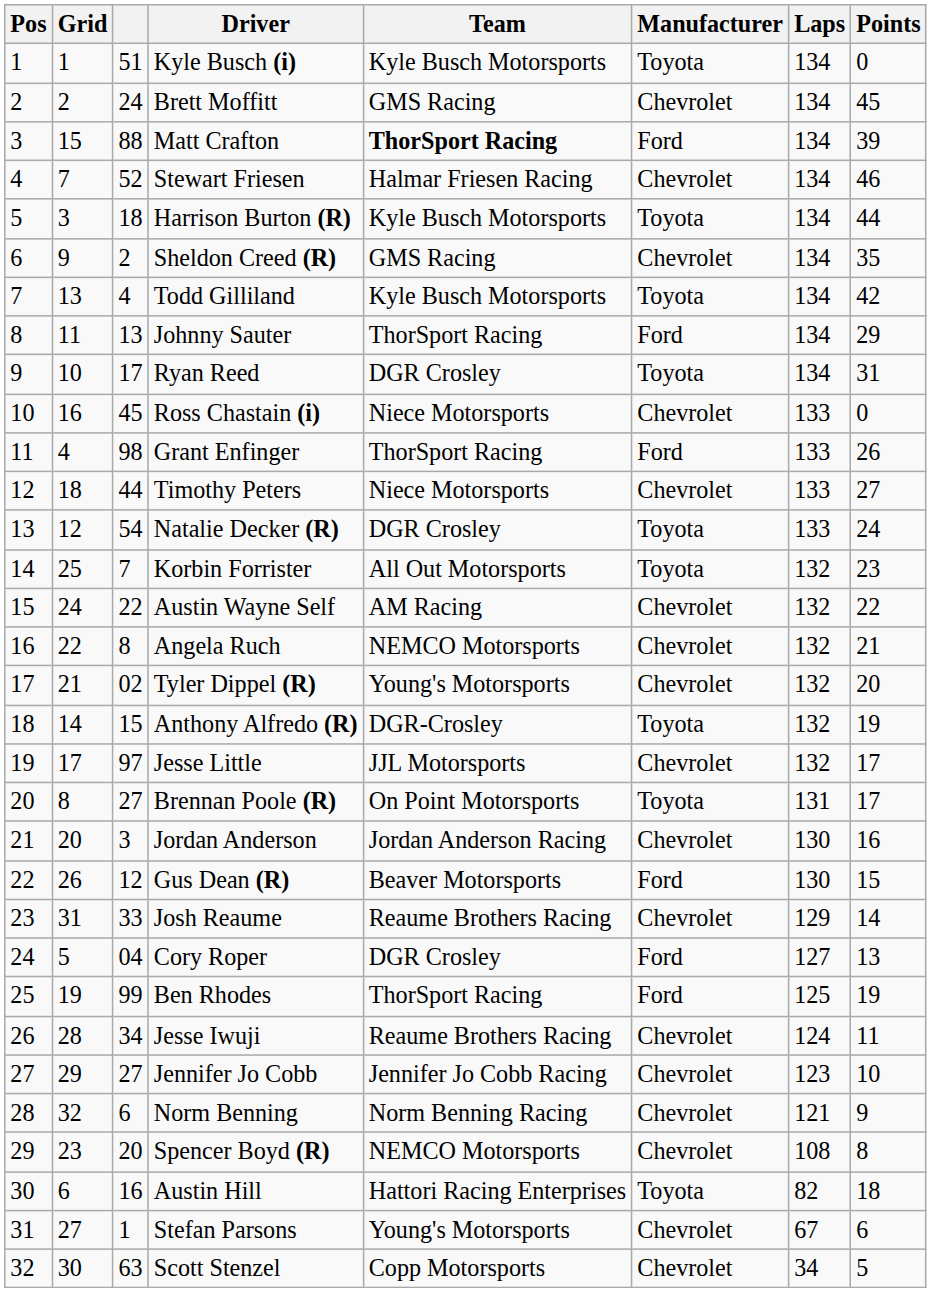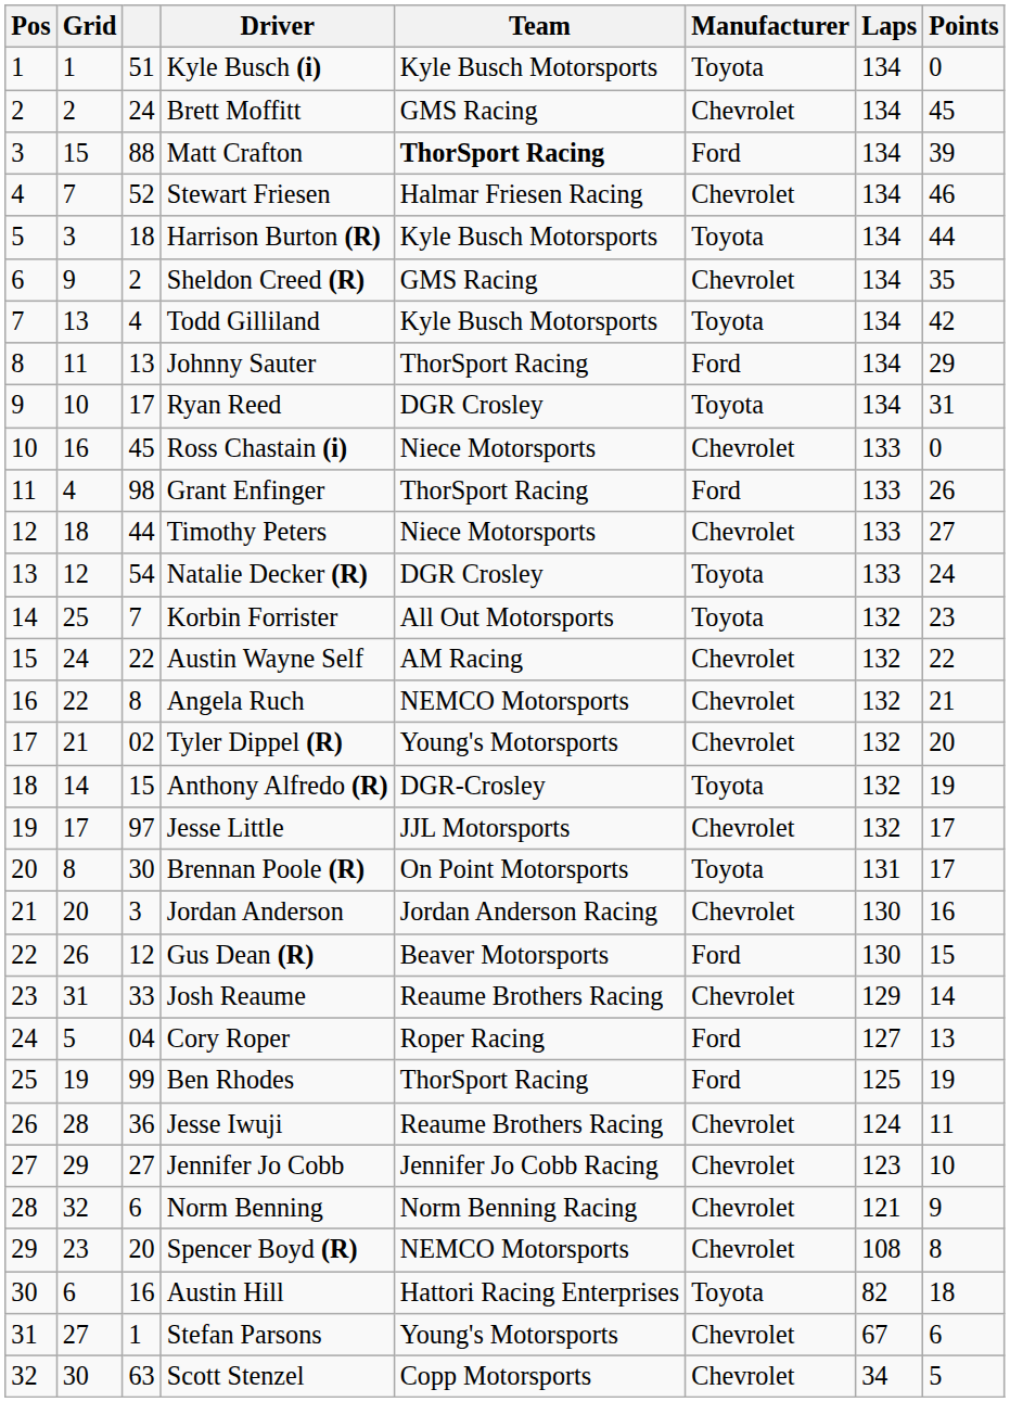Brennan Poole (R) | column 3: 27 -> 30
Cory Roper | Team: DGR Crosley -> Roper Racing
Jesse Iwuji | column 3: 34 -> 36
